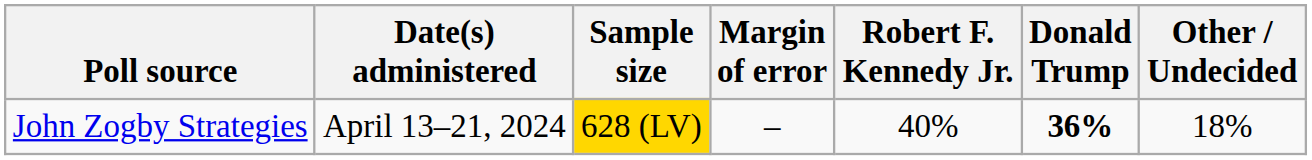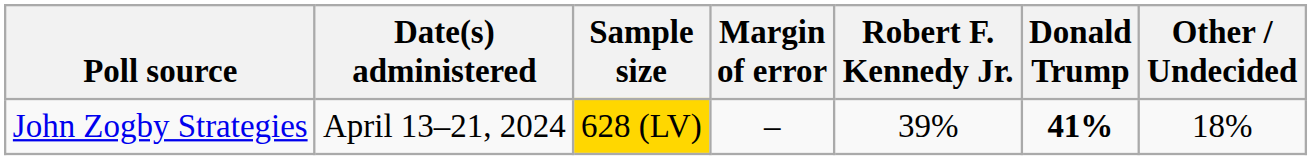John Zogby Strategies | Robert F. Kennedy Jr.: 40% -> 39%
John Zogby Strategies | Donald Trump: 36% -> 41%
